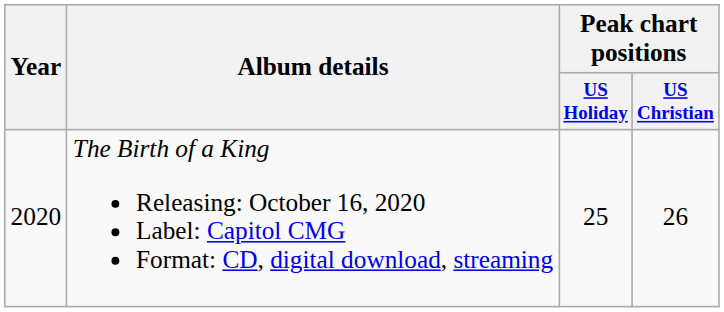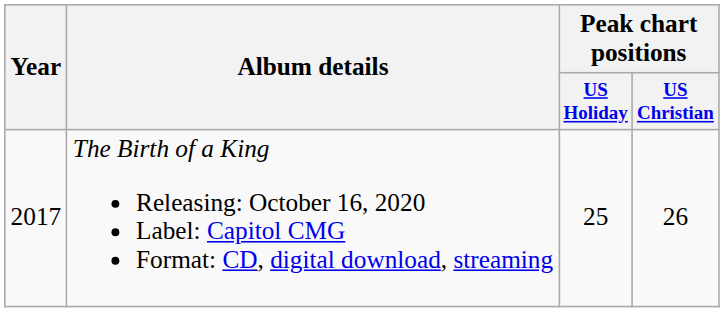row 3 | Year: 2020 -> 2017
